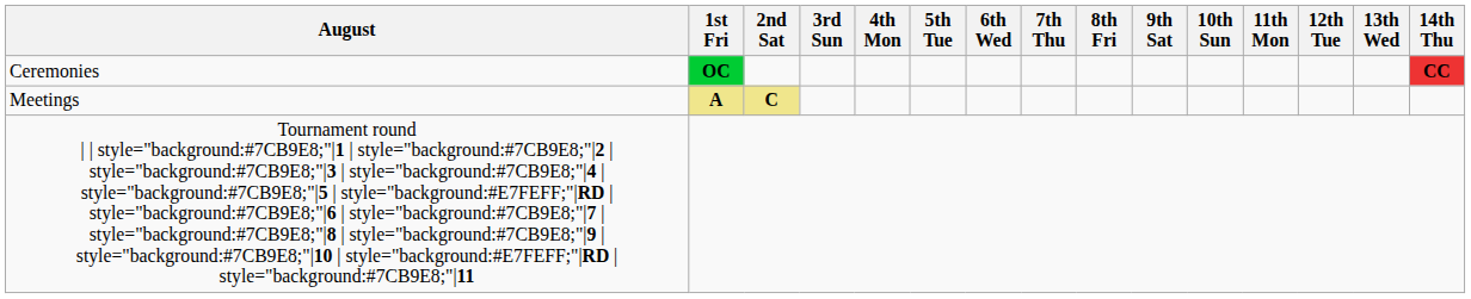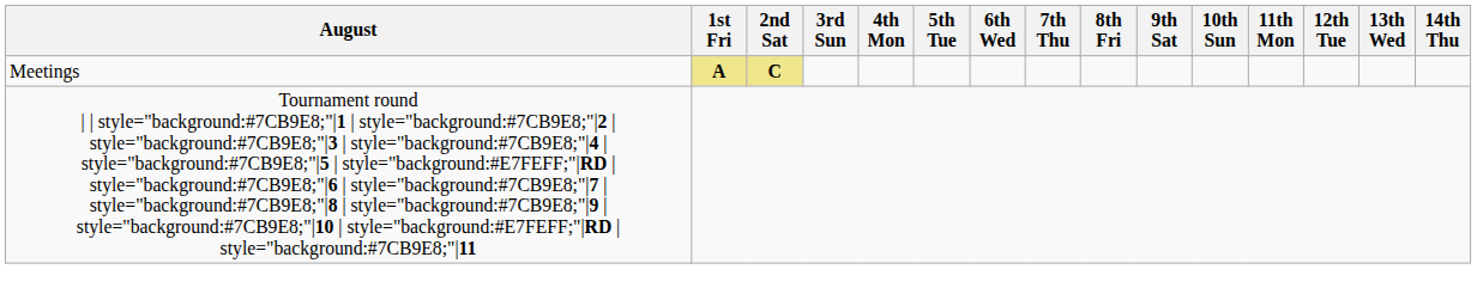- row: Ceremonies | OC | CC
